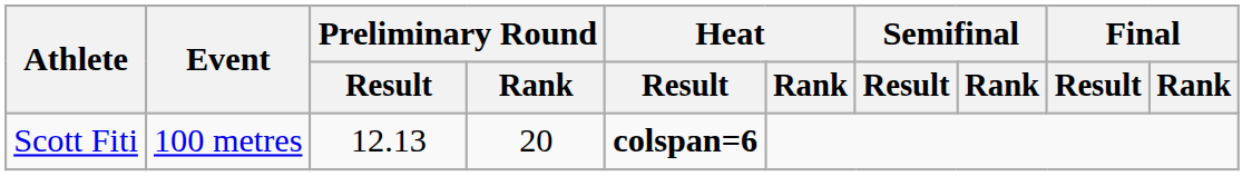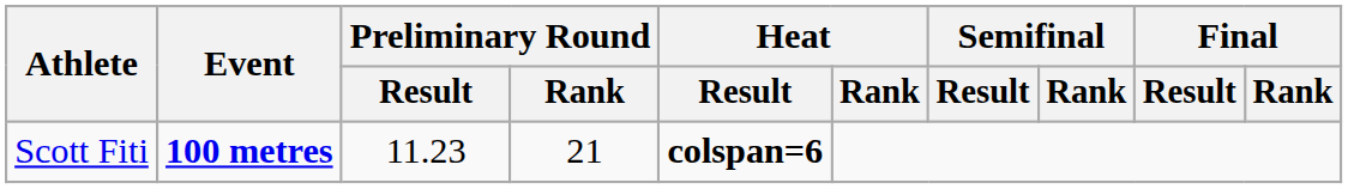Scott Fiti | Event: normal -> bold
Scott Fiti | Preliminary Round / Result: 12.13 -> 11.23
Scott Fiti | Preliminary Round / Rank: 20 -> 21
